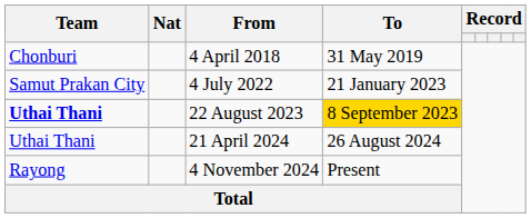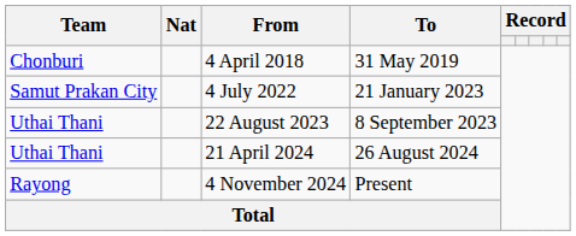22 August 2023 | Team: bold -> normal
22 August 2023 | To: gold background -> no background
